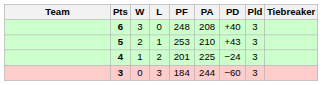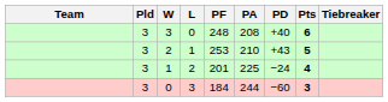columns swapped: Pld <-> Pts
